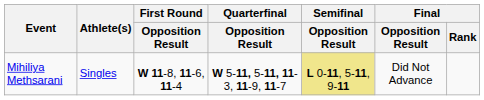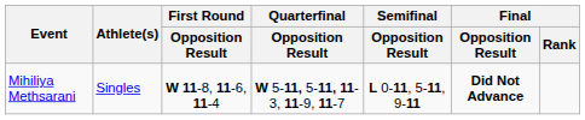Mihiliya Methsarani | Semifinal / Opposition Result: khaki background -> no background
Mihiliya Methsarani | Final / Opposition Result: normal -> bold
